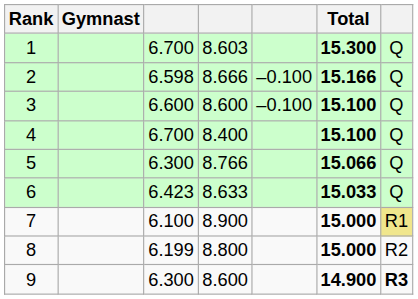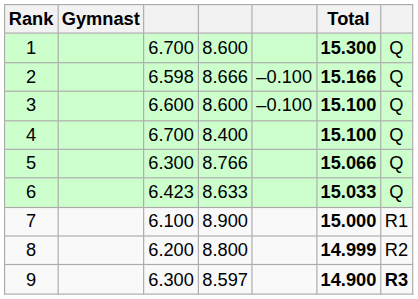1 | column 4: 8.603 -> 8.600
7 | column 7: khaki background -> no background
8 | column 3: 6.199 -> 6.200
8 | Total: 15.000 -> 14.999
9 | column 4: 8.600 -> 8.597
